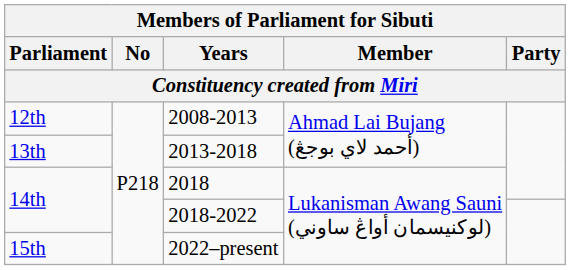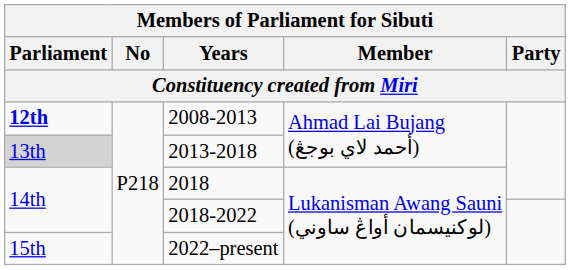2008-2013 | Parliament: normal -> bold
2013-2018 | Parliament: no background -> lightgrey background
